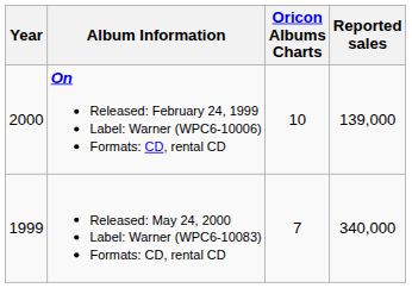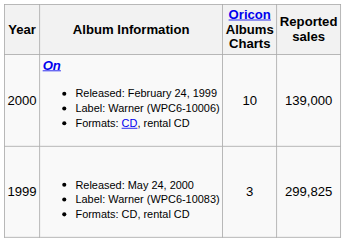row 3 | Oricon Albums Charts: 7 -> 3
row 3 | Reported sales: 340,000 -> 299,825
